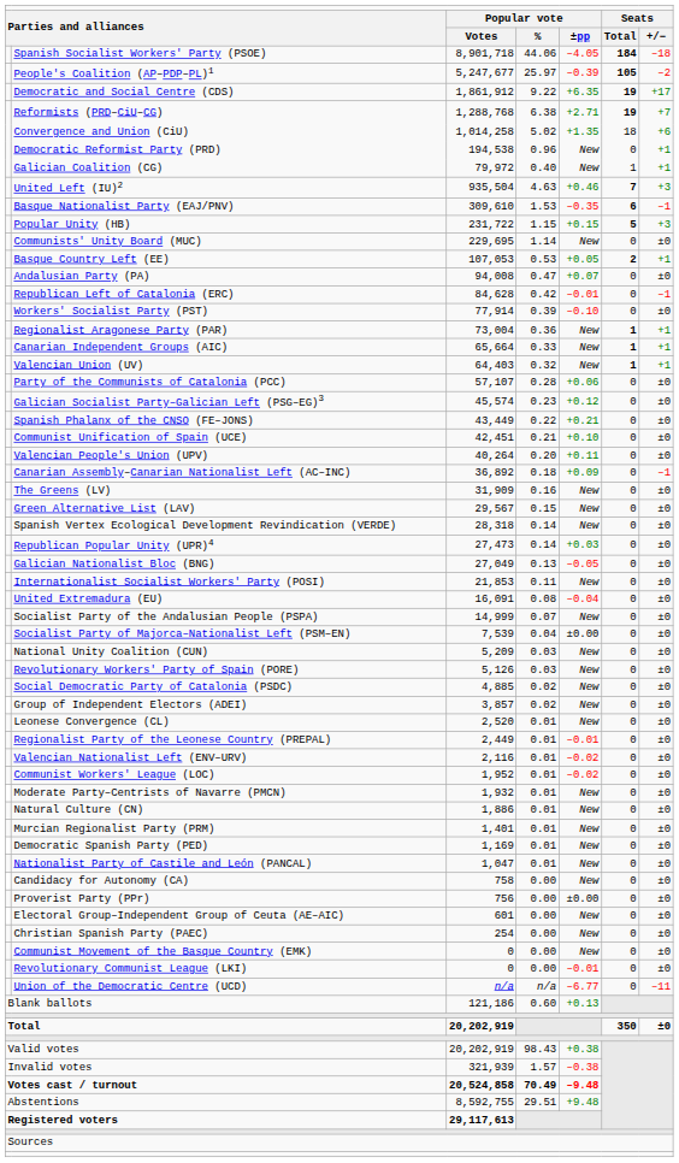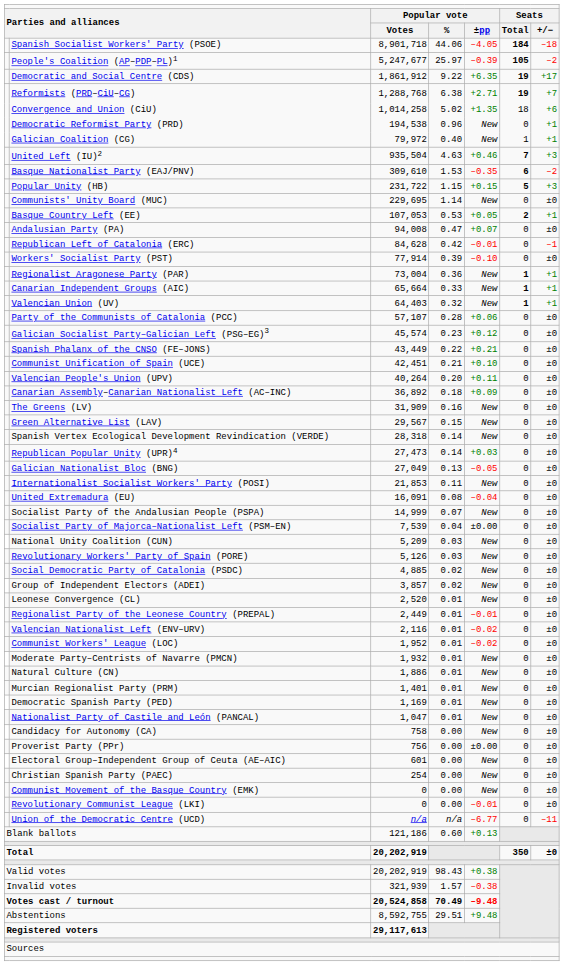Basque Nationalist Party (EAJ/PNV) | column 7: –1 -> –2
Canarian Assembly–Canarian Nationalist Left (AC–INC) | column 7: –1 -> ±0
